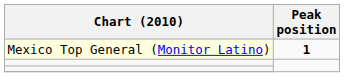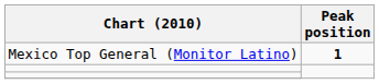row 2 | Chart (2010): lightyellow background -> no background
